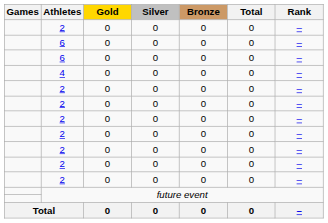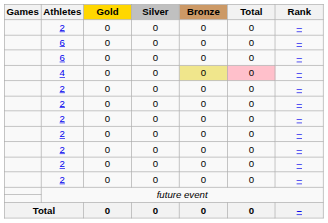4 | Bronze: no background -> khaki background
4 | Total: no background -> pink background
